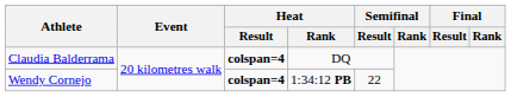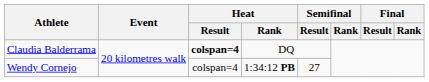Wendy Cornejo | Heat / Result: bold -> normal
Wendy Cornejo | Semifinal / Result: 22 -> 27
